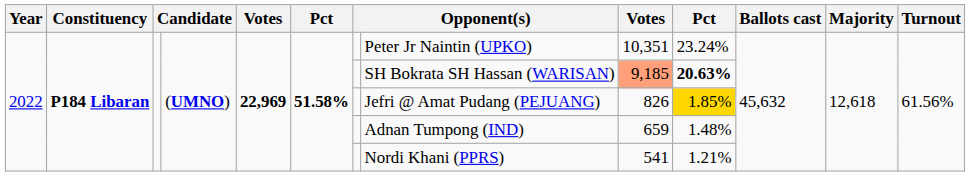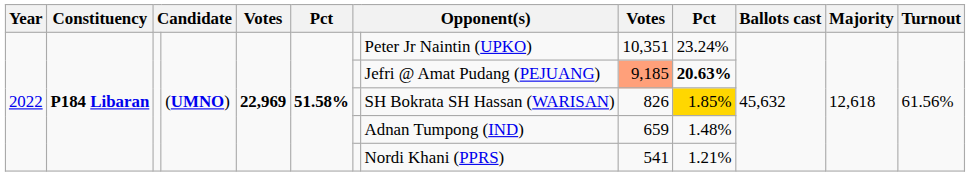row 3 | column 8: SH Bokrata SH Hassan (WARISAN) -> Jefri @ Amat Pudang (PEJUANG)
row 4 | column 8: Jefri @ Amat Pudang (PEJUANG) -> SH Bokrata SH Hassan (WARISAN)
